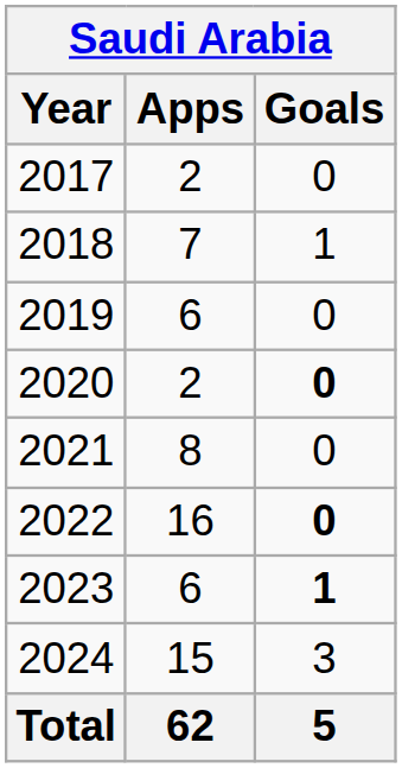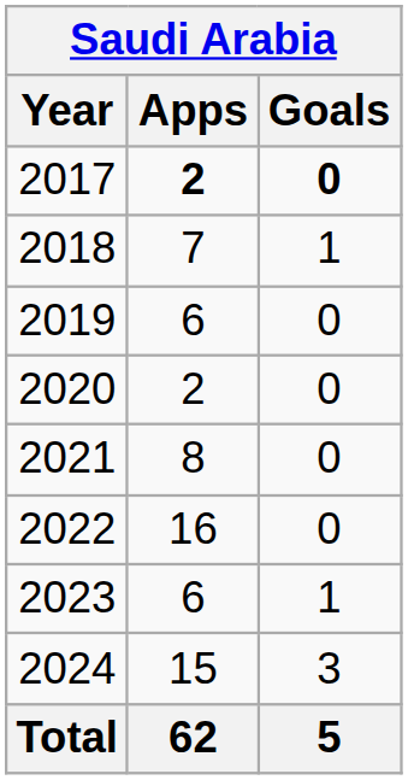2017 | Apps: normal -> bold
2017 | Goals: normal -> bold
2020 | Goals: bold -> normal
2022 | Goals: bold -> normal
2023 | Goals: bold -> normal
